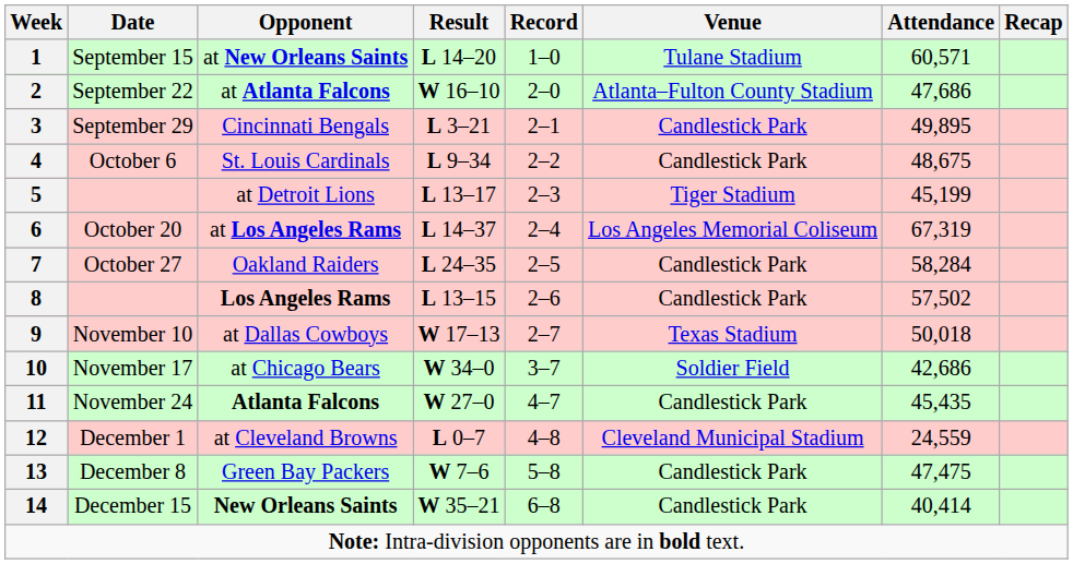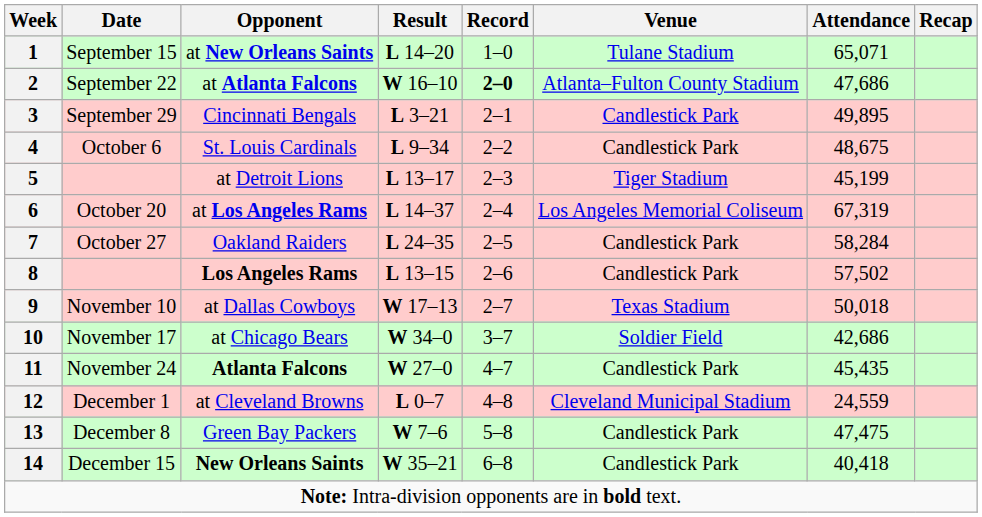1 | Attendance: 60,571 -> 65,071
2 | Record: normal -> bold
14 | Attendance: 40,414 -> 40,418
